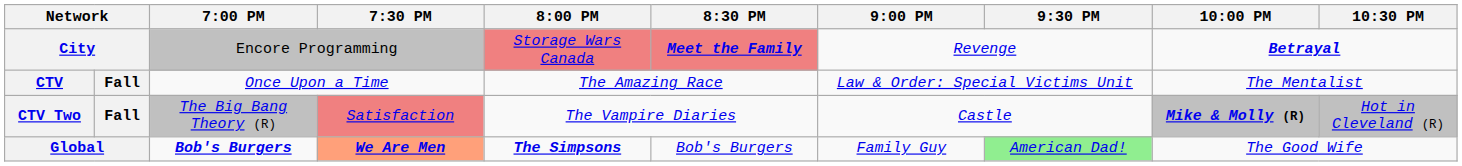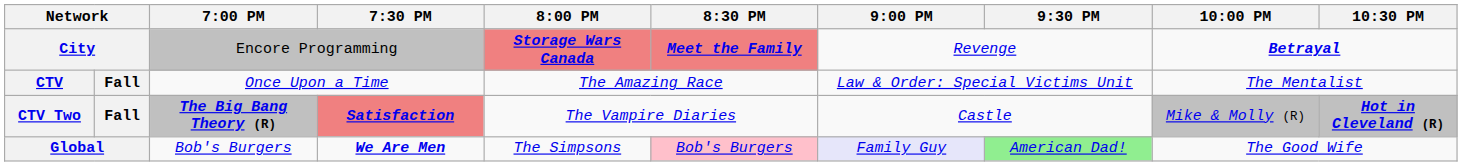City | 8:00 PM: normal -> bold
CTV Two | 7:00 PM: normal -> bold
CTV Two | 7:30 PM: normal -> bold
CTV Two | 10:00 PM: bold -> normal
CTV Two | 10:30 PM: normal -> bold
Global | 7:00 PM: bold -> normal
Global | 7:30 PM: lightsalmon background -> no background
Global | 8:00 PM: bold -> normal
Global | 8:30 PM: no background -> pink background
Global | 9:00 PM: no background -> lavender background
